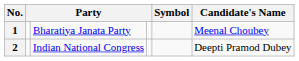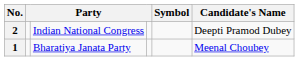rows swapped: 1 <-> 2
